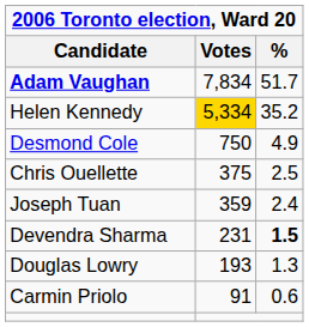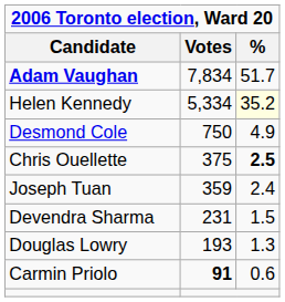Helen Kennedy | Votes: gold background -> no background
Helen Kennedy | %: no background -> lightyellow background
Chris Ouellette | %: normal -> bold
Devendra Sharma | %: bold -> normal
Carmin Priolo | Votes: normal -> bold
